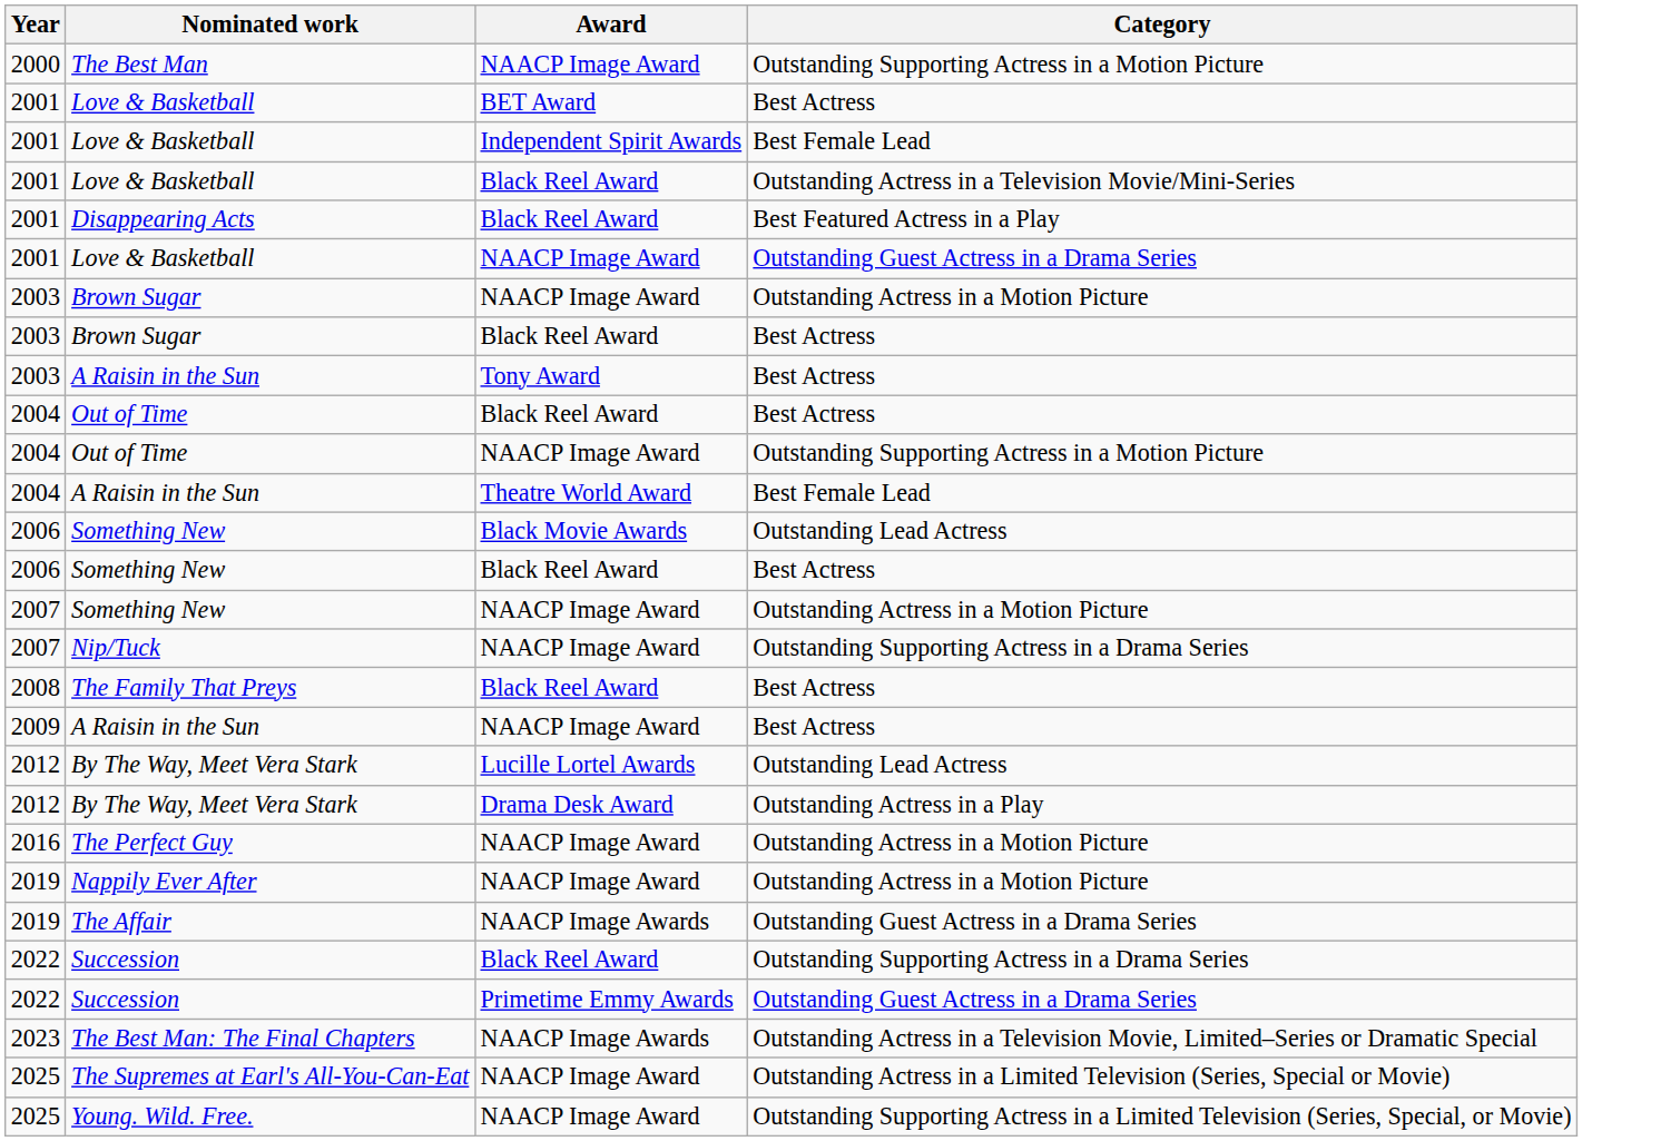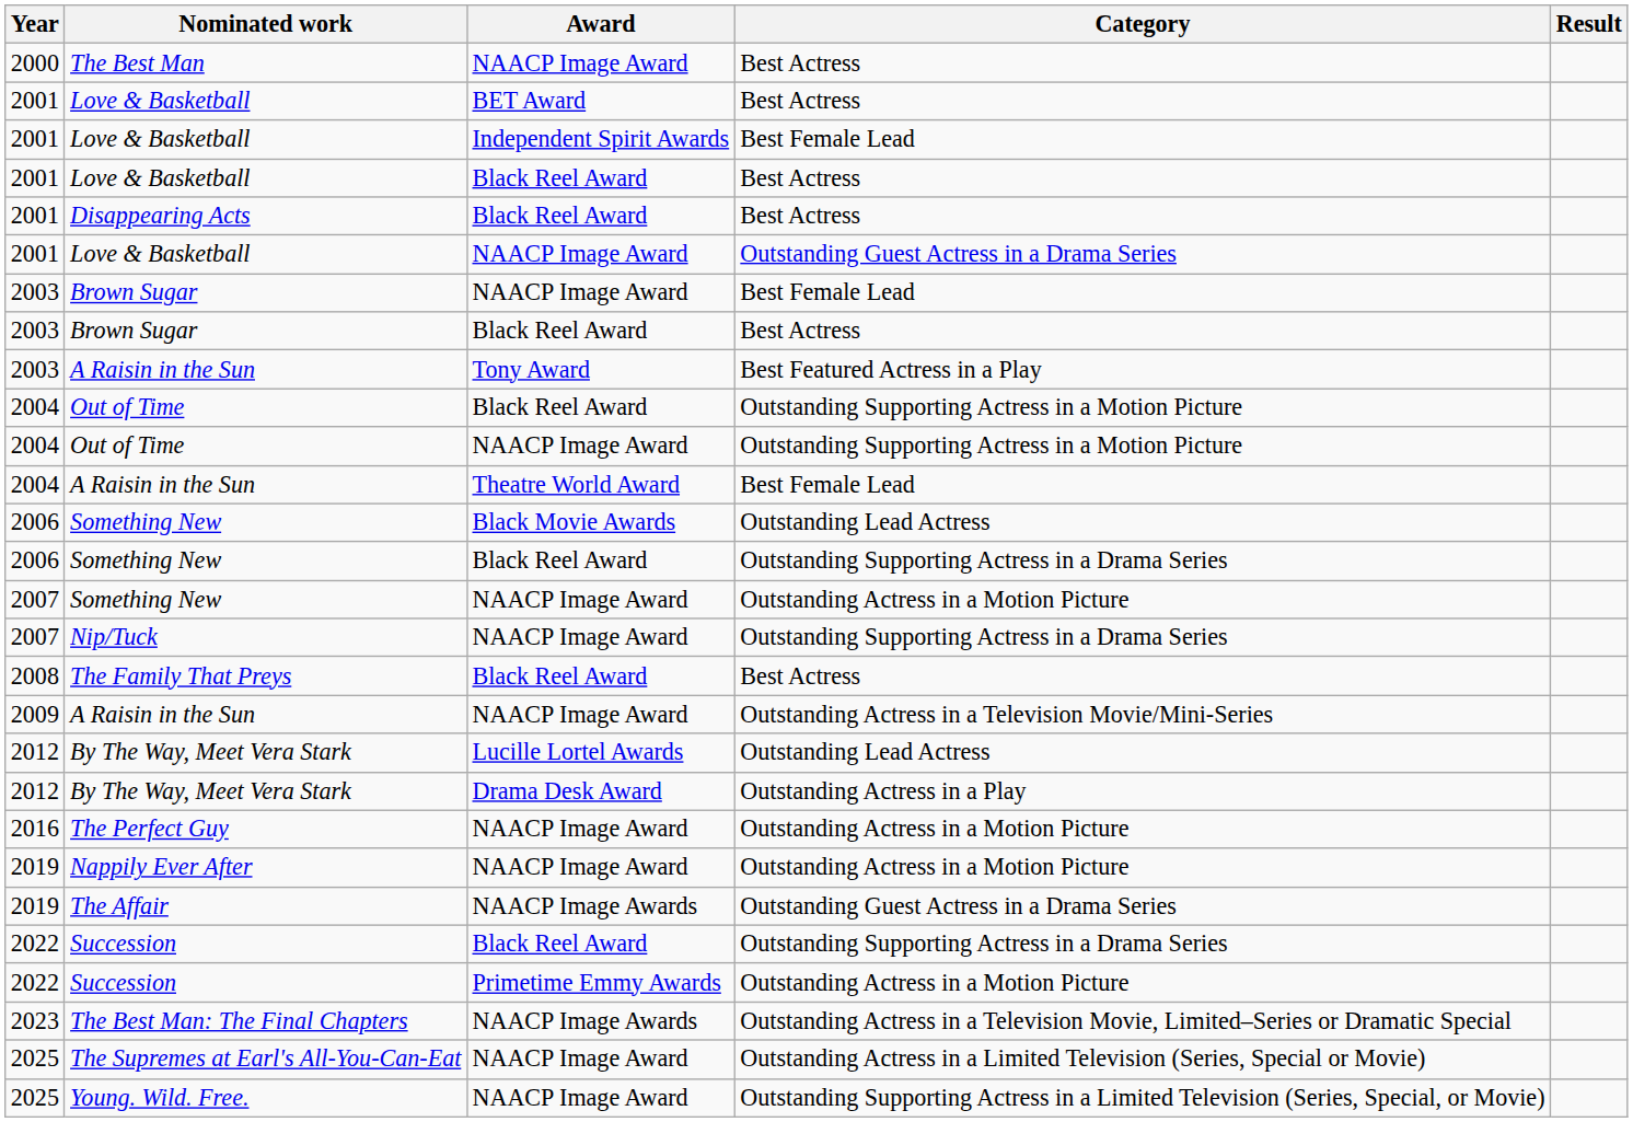+ column: Result
The Best Man | Category: Outstanding Supporting Actress in a Motion Picture -> Best Actress
Love & Basketball / Black Reel Award | Category: Outstanding Actress in a Television Movie/Mini-Series -> Best Actress
Disappearing Acts | Category: Best Featured Actress in a Play -> Best Actress
Brown Sugar / NAACP Image Award | Category: Outstanding Actress in a Motion Picture -> Best Female Lead
A Raisin in the Sun / Tony Award | Category: Best Actress -> Best Featured Actress in a Play
Out of Time / Black Reel Award | Category: Best Actress -> Outstanding Supporting Actress in a Motion Picture
Something New / Black Reel Award | Category: Best Actress -> Outstanding Supporting Actress in a Drama Series
A Raisin in the Sun / NAACP Image Award | Category: Best Actress -> Outstanding Actress in a Television Movie/Mini-Series
Succession / Primetime Emmy Awards | Category: Outstanding Guest Actress in a Drama Series -> Outstanding Actress in a Motion Picture
